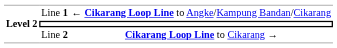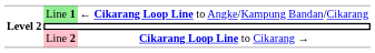Line 1 | column 2: no background -> lightgreen background
Line 2 | column 2: no background -> pink background
